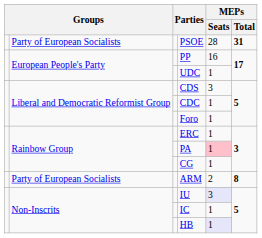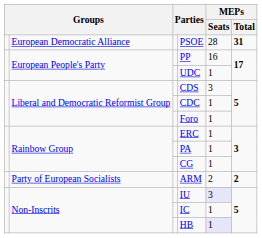PSOE | column 2: Party of European Socialists -> European Democratic Alliance
PA | MEPs / Seats: pink background -> no background
ARM | MEPs / Total: 8 -> 2
